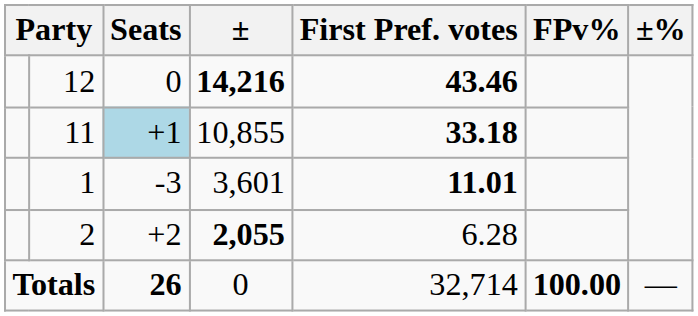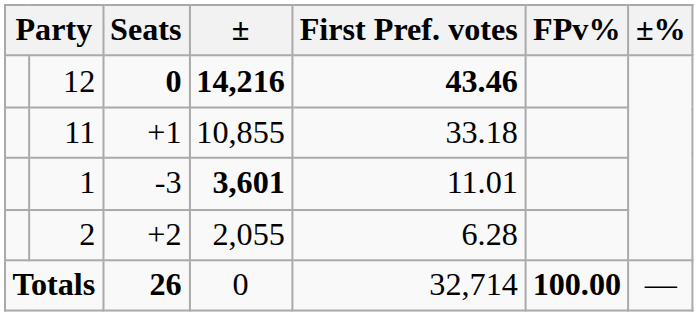12 | Seats: normal -> bold
11 | Seats: lightblue background -> no background
11 | First Pref. votes: bold -> normal
1 | ±: normal -> bold
1 | First Pref. votes: bold -> normal
2 | ±: bold -> normal
